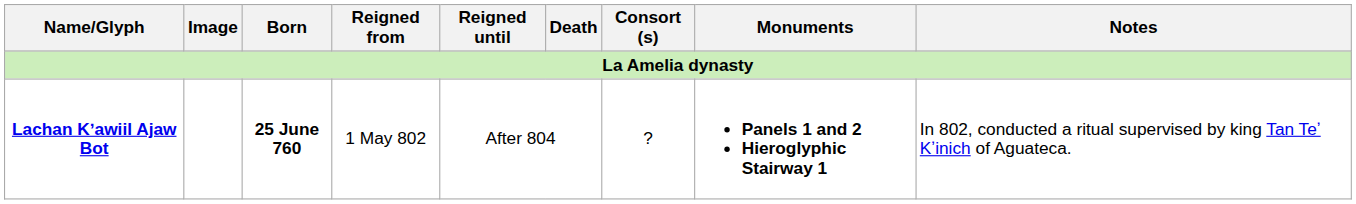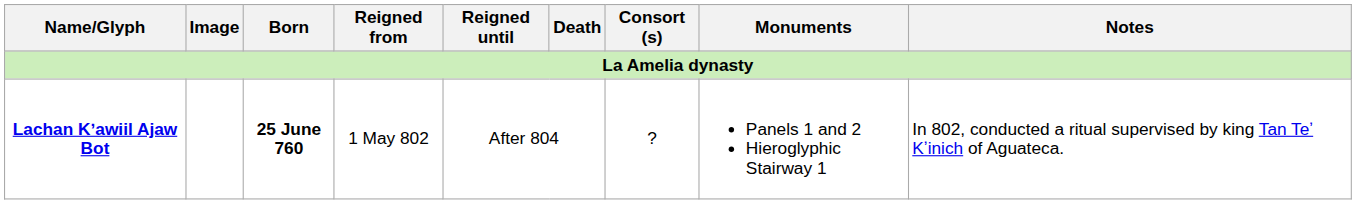Lachan Kʼawiil Ajaw Bot | Monuments: bold -> normal
